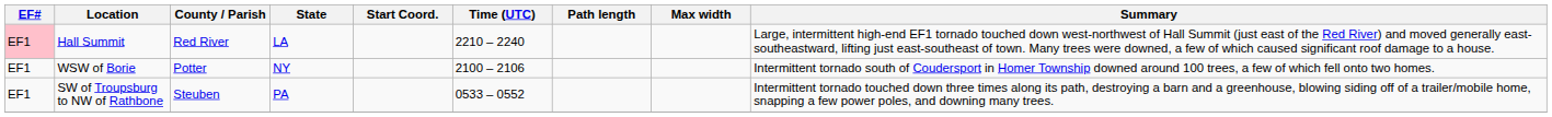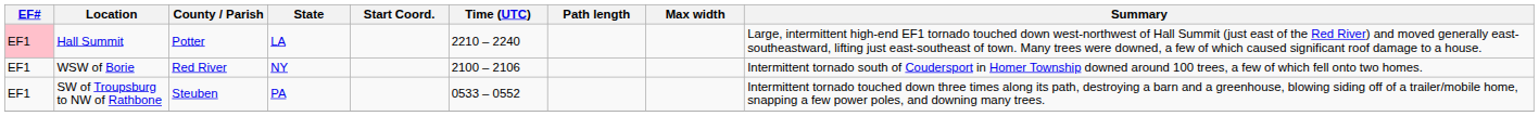Hall Summit | County / Parish: Red River -> Potter
WSW of Borie | County / Parish: Potter -> Red River
